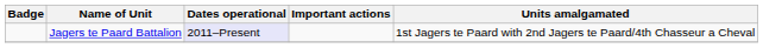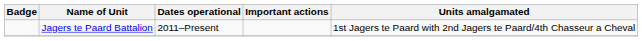Jagers te Paard Battalion | Dates operational: lavender background -> no background
